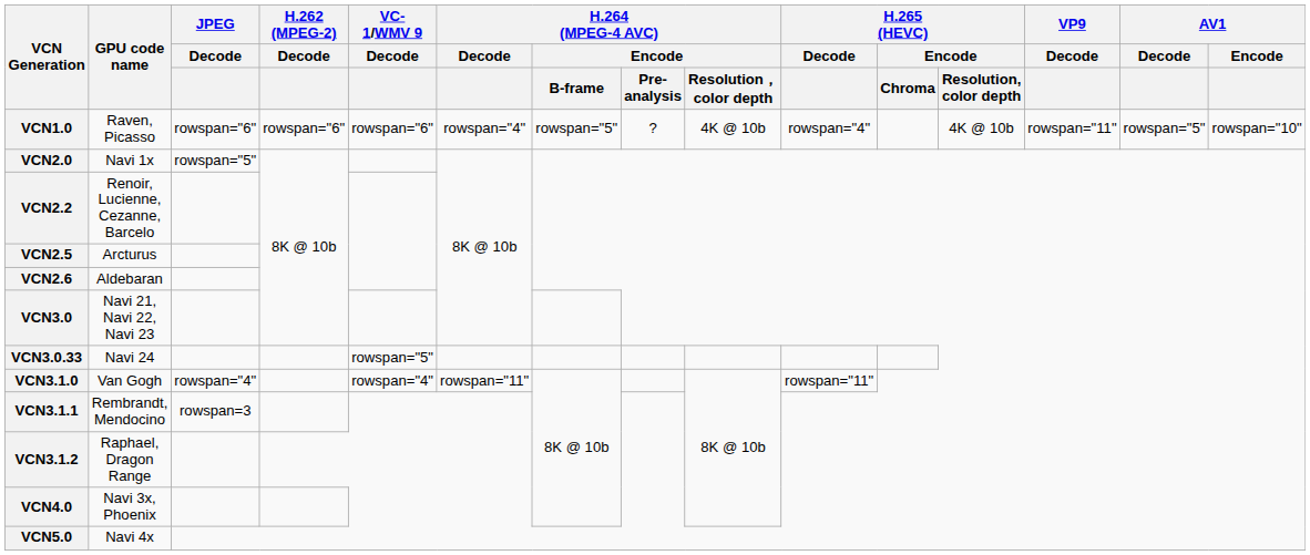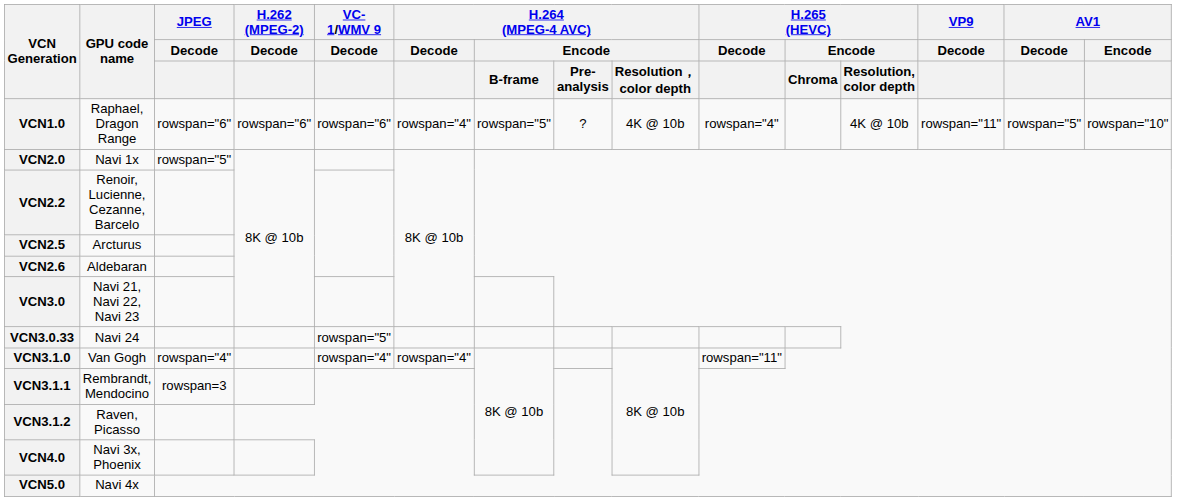VCN1.0 | GPU code name: Raven, Picasso -> Raphael, Dragon Range
VCN3.1.0 | H.264 (MPEG-4 AVC) / Decode: rowspan="11" -> rowspan="4"
VCN3.1.2 | GPU code name: Raphael, Dragon Range -> Raven, Picasso
